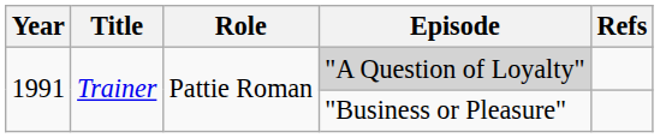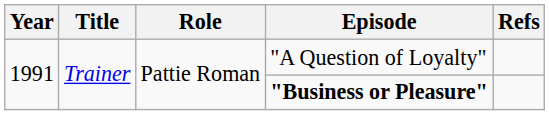"A Question of Loyalty" | Episode: lightgrey background -> no background
"Business or Pleasure" | Episode: normal -> bold
